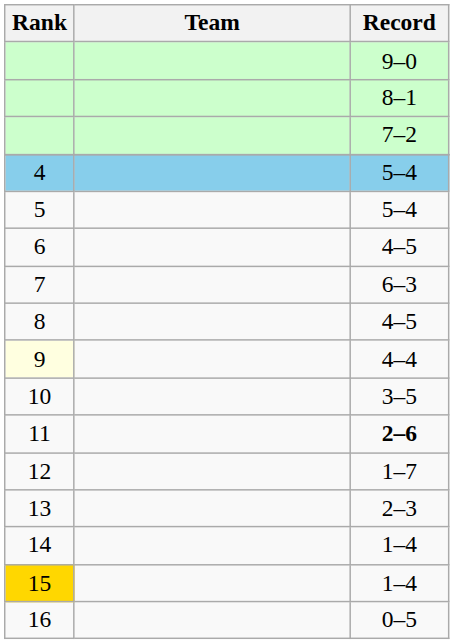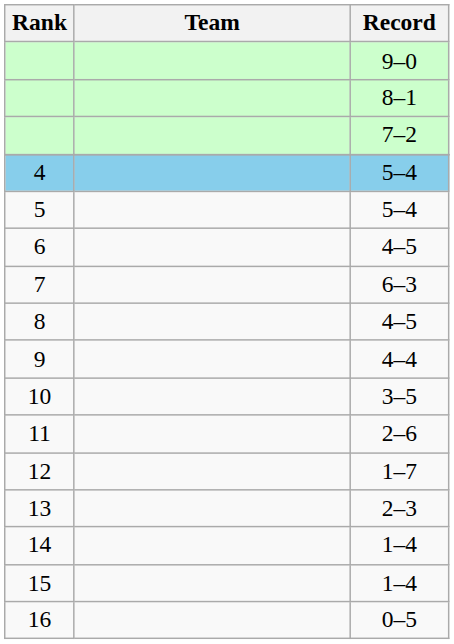9 | Rank: lightyellow background -> no background
11 | Record: bold -> normal
15 | Rank: gold background -> no background
